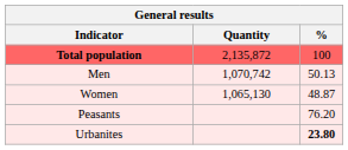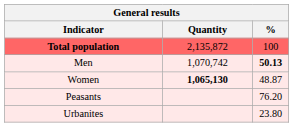Men | %: normal -> bold
Women | Quantity: normal -> bold
Urbanites | %: bold -> normal
